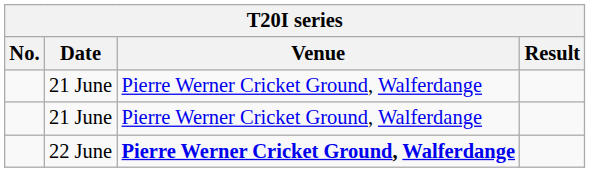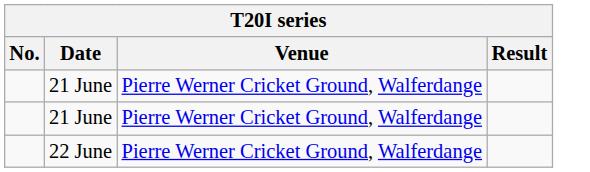22 June | Venue: bold -> normal
